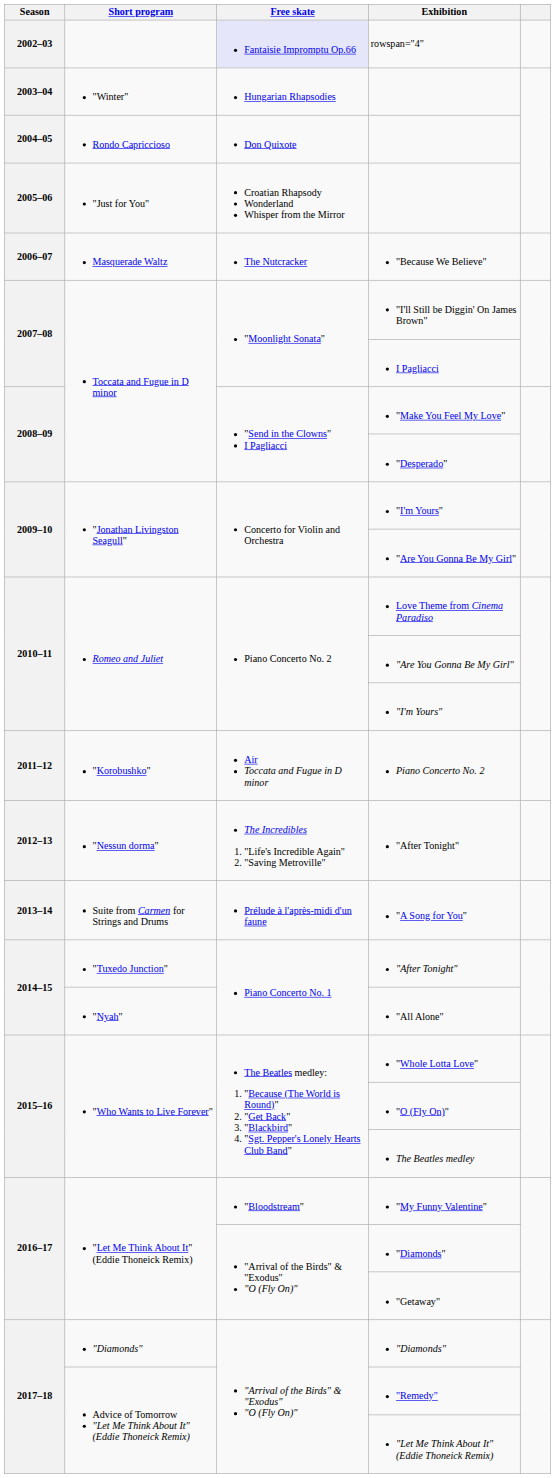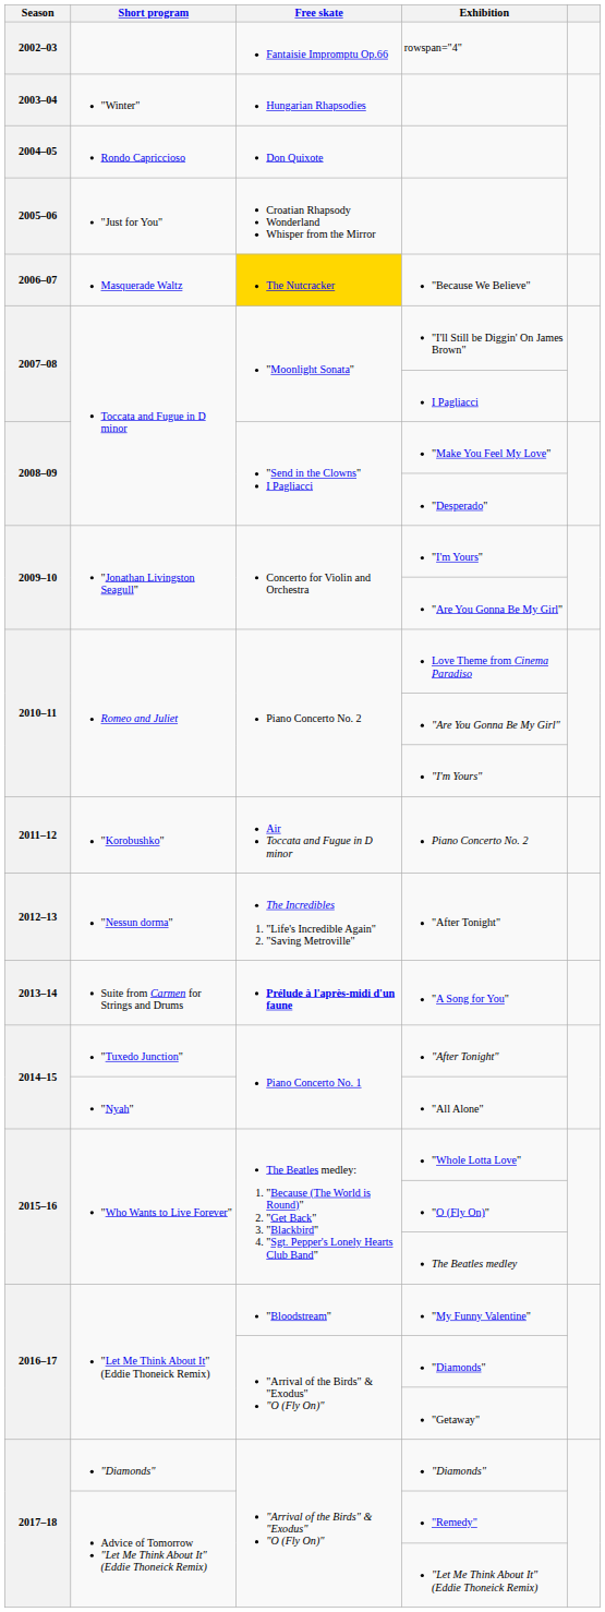rowspan="4" | Free skate: lavender background -> no background
"Because We Believe" | Free skate: no background -> gold background
"A Song for You" | Free skate: normal -> bold
